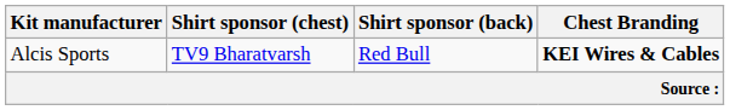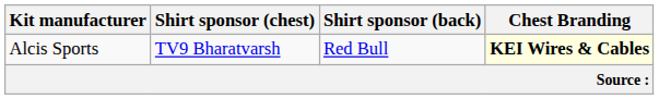Alcis Sports | Chest Branding: no background -> lightyellow background
